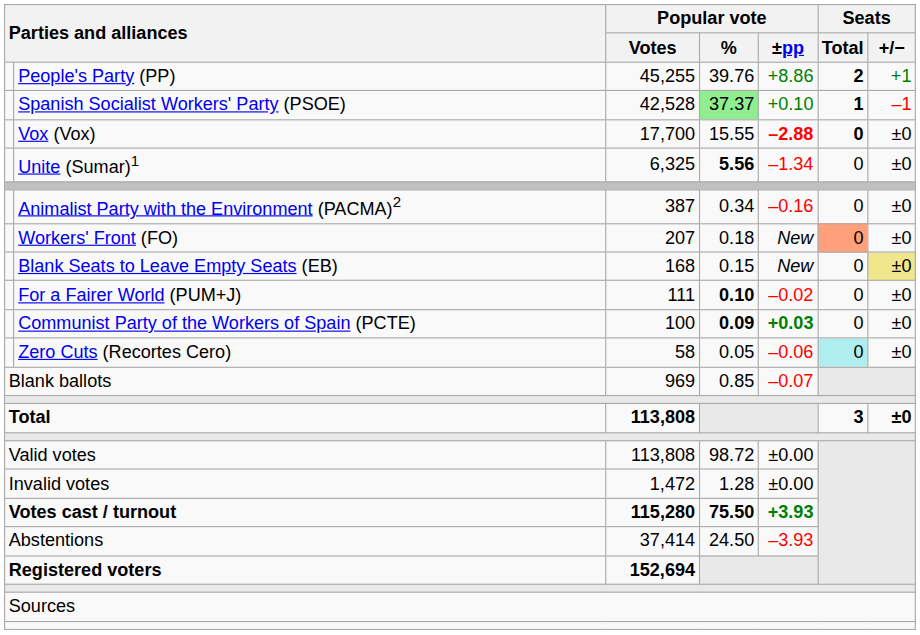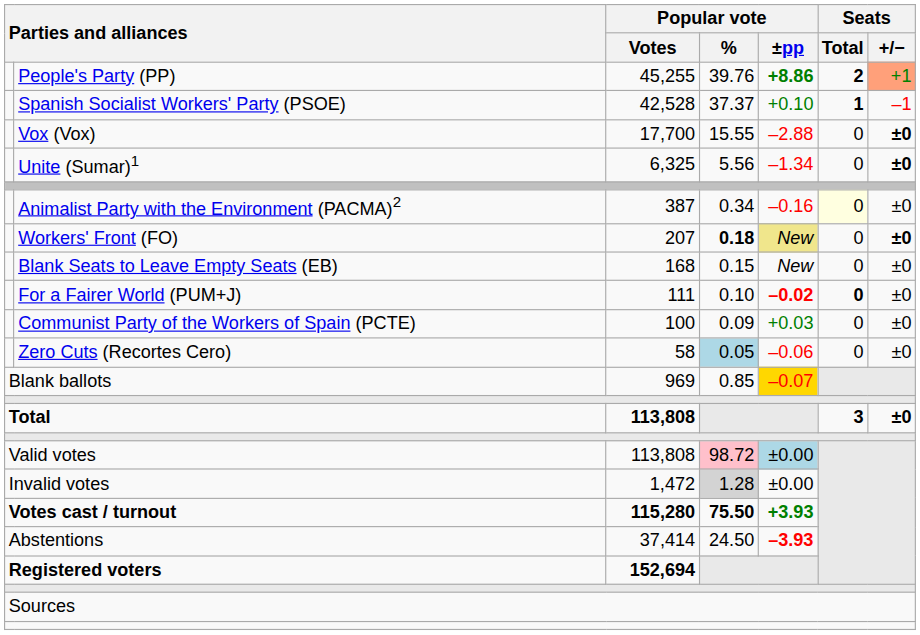People's Party (PP) | Popular vote / ±pp: normal -> bold
People's Party (PP) | Seats / +/−: no background -> lightsalmon background
Spanish Socialist Workers' Party (PSOE) | Popular vote / %: lightgreen background -> no background
Vox (Vox) | Popular vote / ±pp: bold -> normal
Vox (Vox) | Seats / Total: bold -> normal
Vox (Vox) | Seats / +/−: normal -> bold
Unite (Sumar)1 | Popular vote / %: bold -> normal
Unite (Sumar)1 | Seats / +/−: normal -> bold
Animalist Party with the Environment (PACMA)2 | Seats / Total: no background -> lightyellow background
Workers' Front (FO) | Popular vote / %: normal -> bold
Workers' Front (FO) | Popular vote / ±pp: no background -> khaki background
Workers' Front (FO) | Seats / Total: lightsalmon background -> no background
Workers' Front (FO) | Seats / +/−: normal -> bold
Blank Seats to Leave Empty Seats (EB) | Seats / +/−: khaki background -> no background
For a Fairer World (PUM+J) | Popular vote / %: bold -> normal
For a Fairer World (PUM+J) | Popular vote / ±pp: normal -> bold
For a Fairer World (PUM+J) | Seats / Total: normal -> bold
Communist Party of the Workers of Spain (PCTE) | Popular vote / %: bold -> normal
Communist Party of the Workers of Spain (PCTE) | Popular vote / ±pp: bold -> normal
Zero Cuts (Recortes Cero) | Popular vote / %: no background -> lightblue background
Zero Cuts (Recortes Cero) | Seats / Total: paleturquoise background -> no background
Blank ballots | Popular vote / ±pp: no background -> gold background
Valid votes | Popular vote / %: no background -> pink background
Valid votes | Popular vote / ±pp: no background -> lightblue background
Invalid votes | Popular vote / %: no background -> lightgrey background
Abstentions | Popular vote / ±pp: normal -> bold
